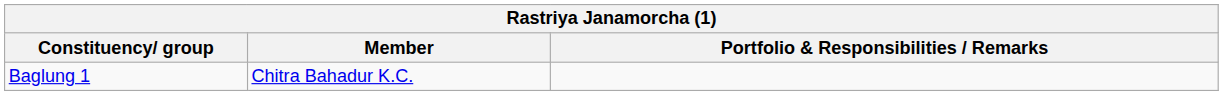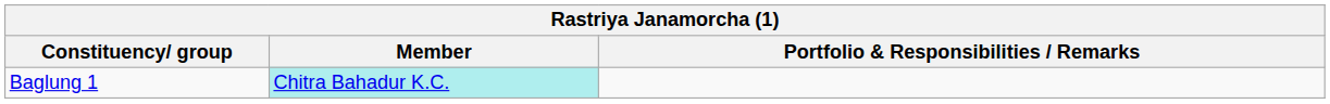Baglung 1 | Member: no background -> paleturquoise background
